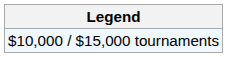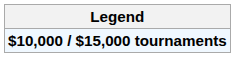row 2 | column 1: normal -> bold
